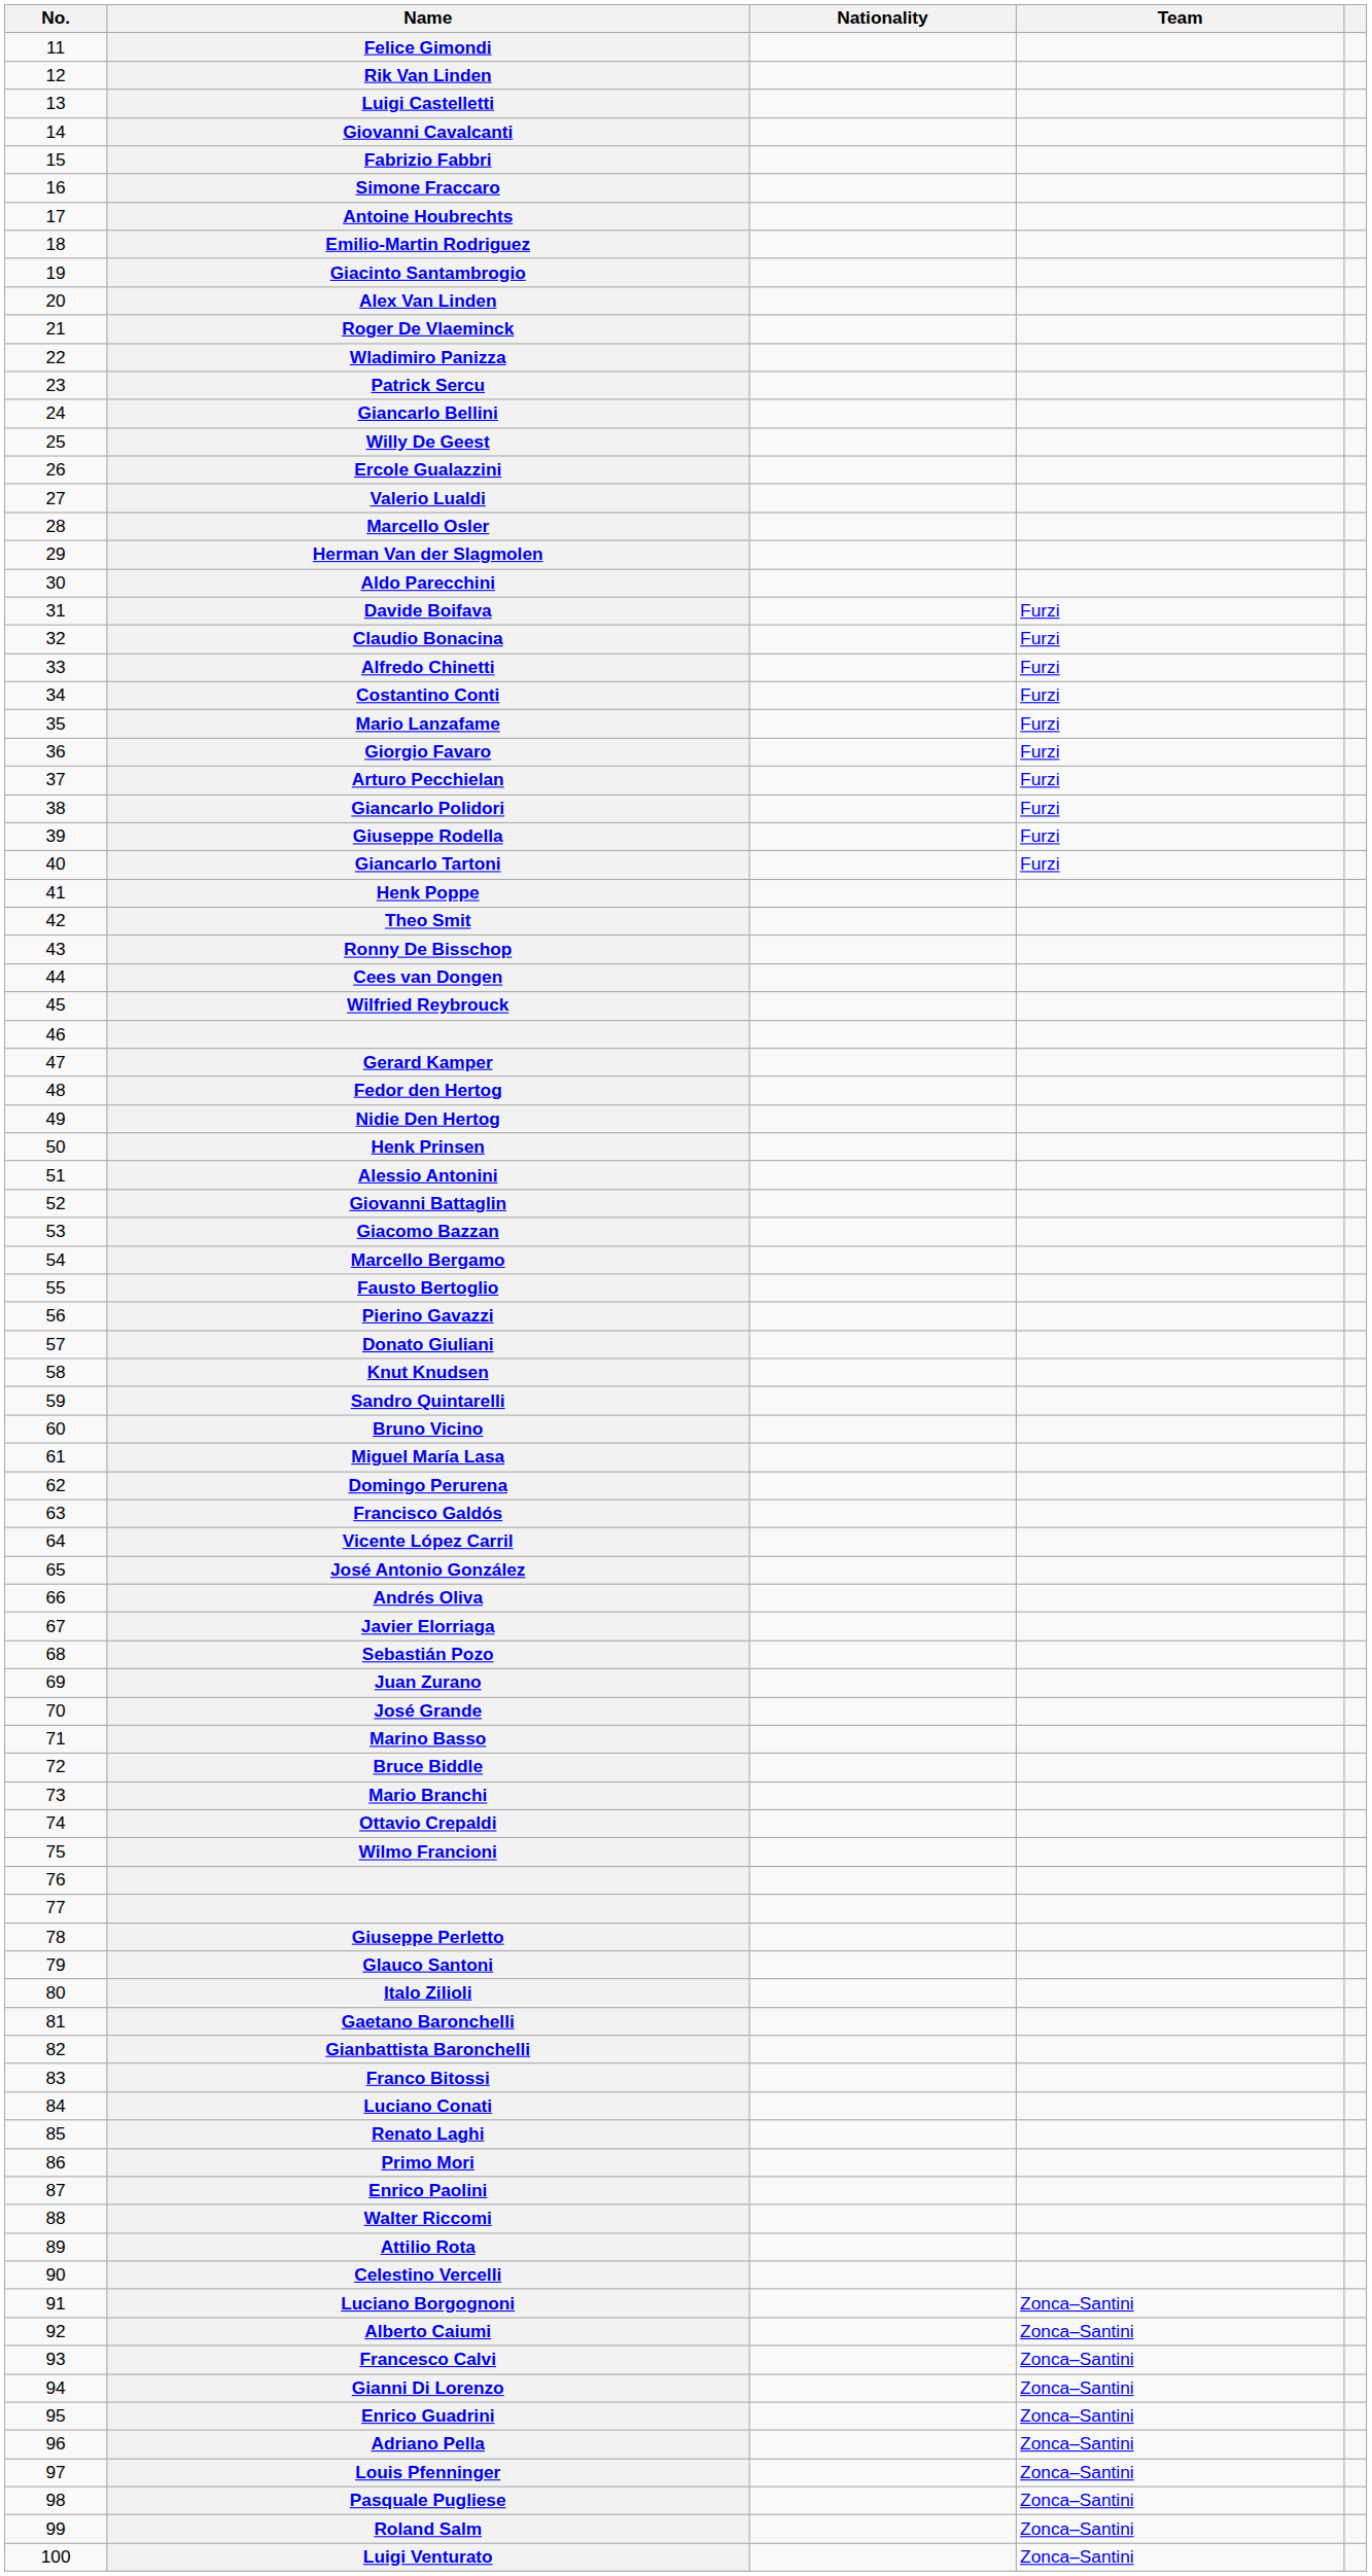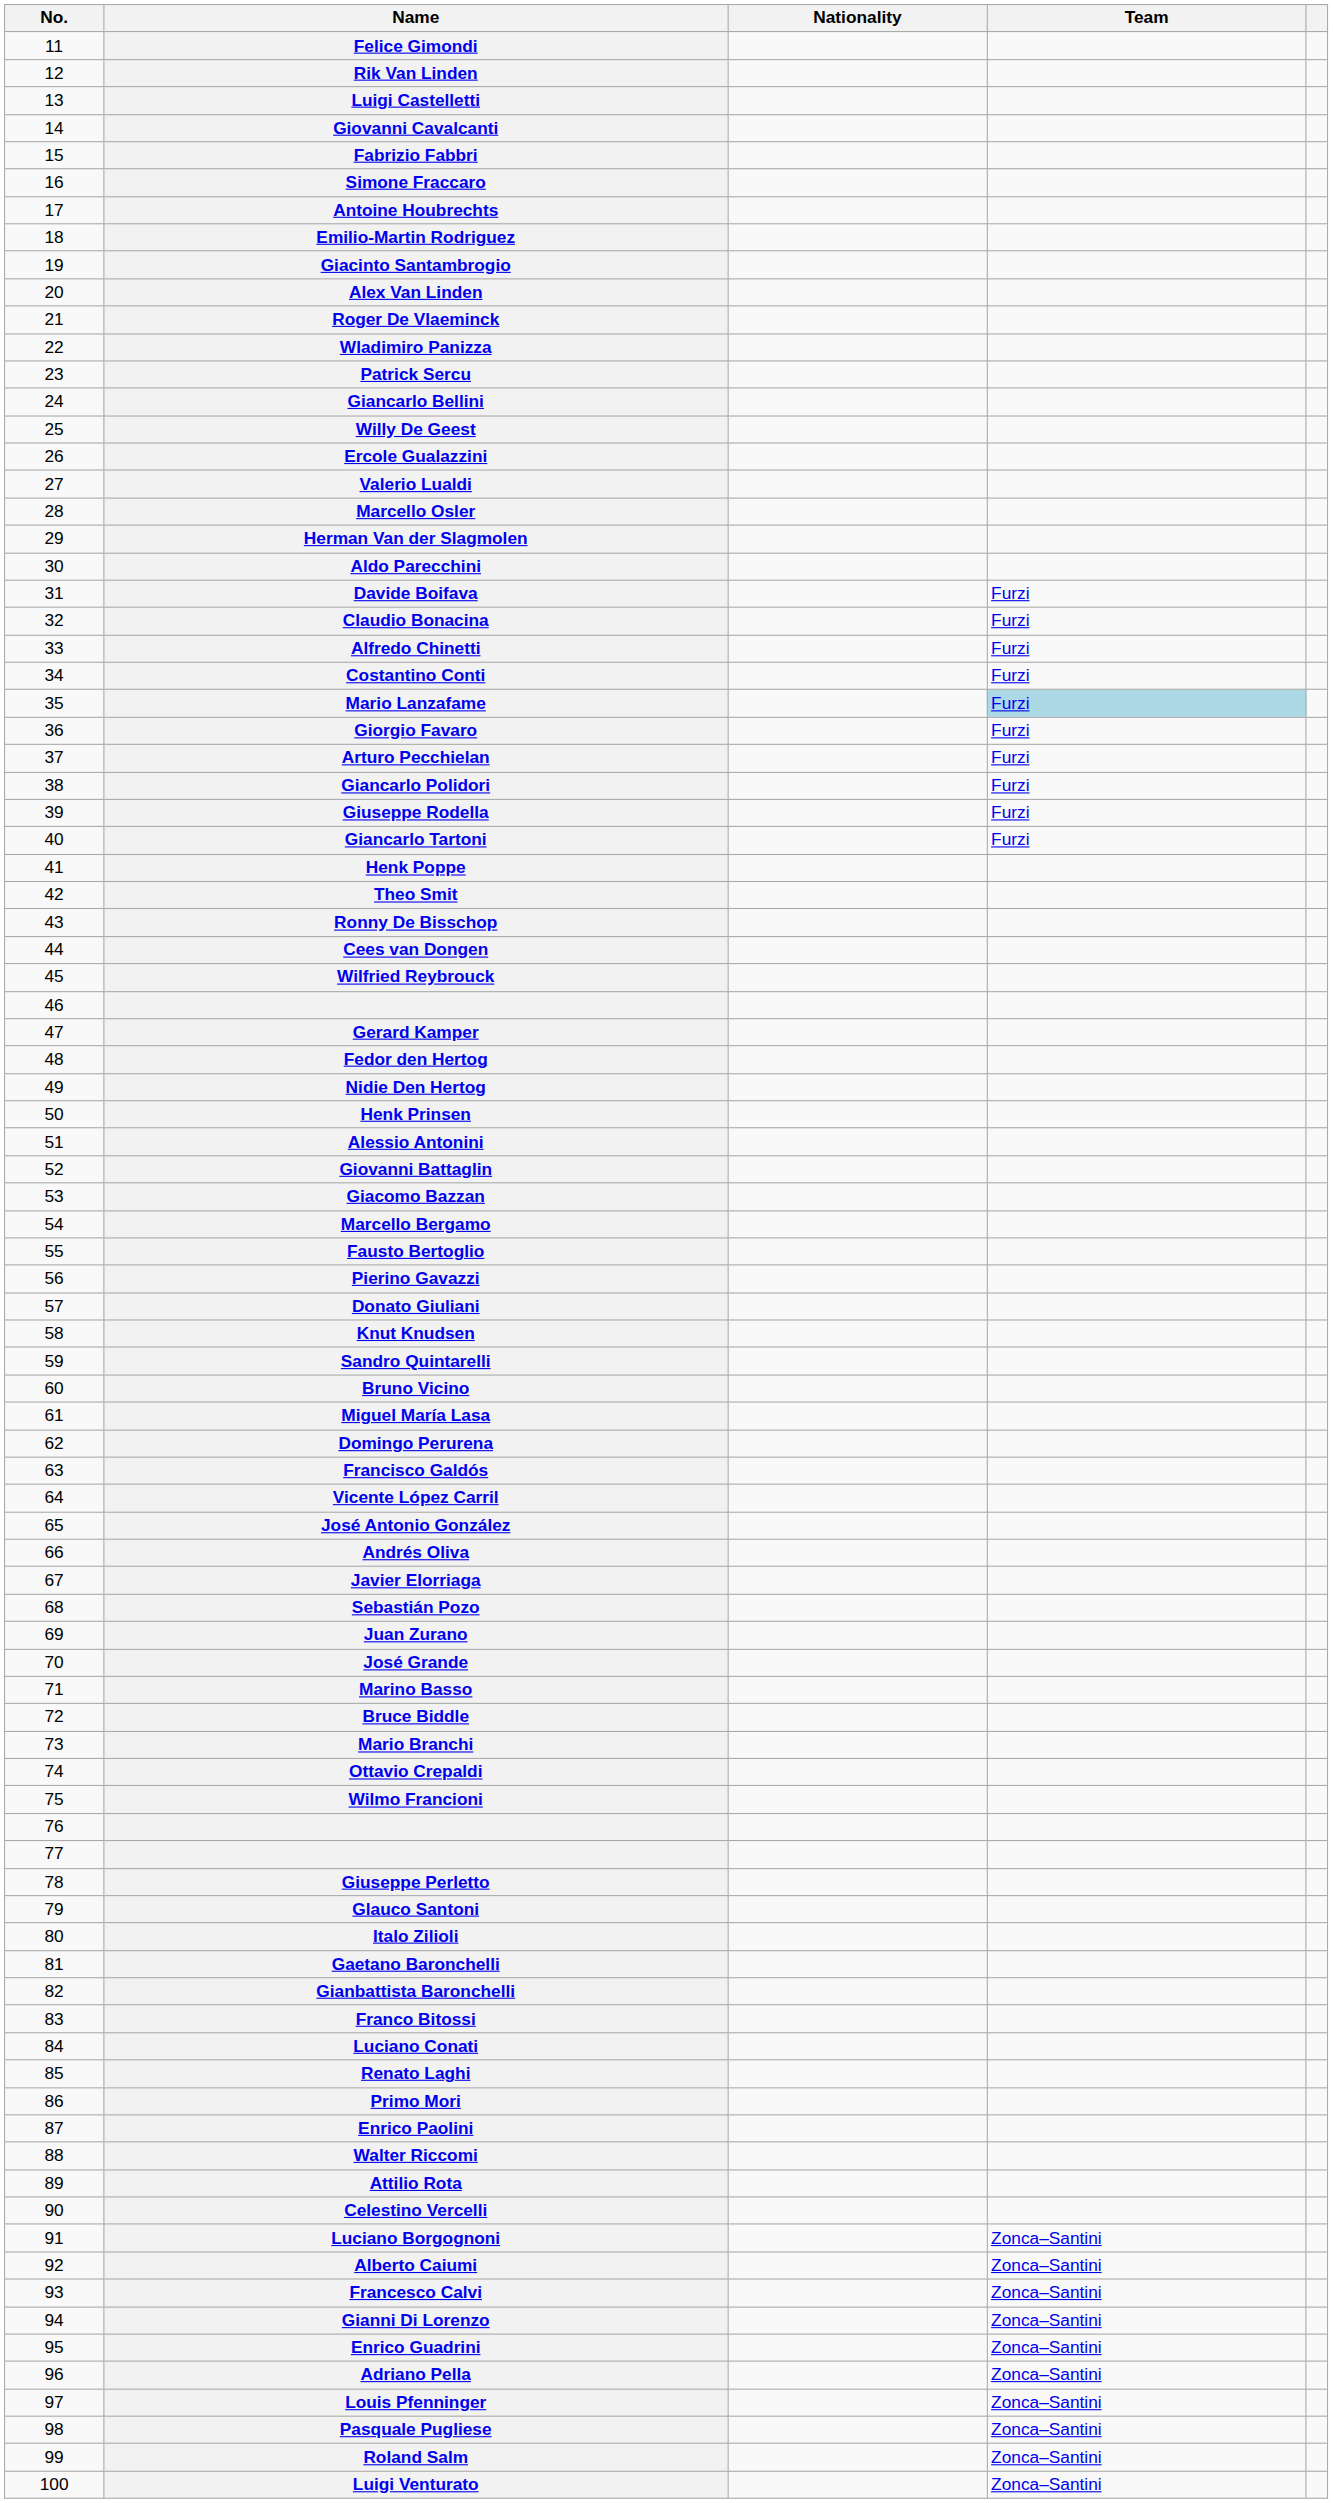Mario Lanzafame | Team: no background -> lightblue background
